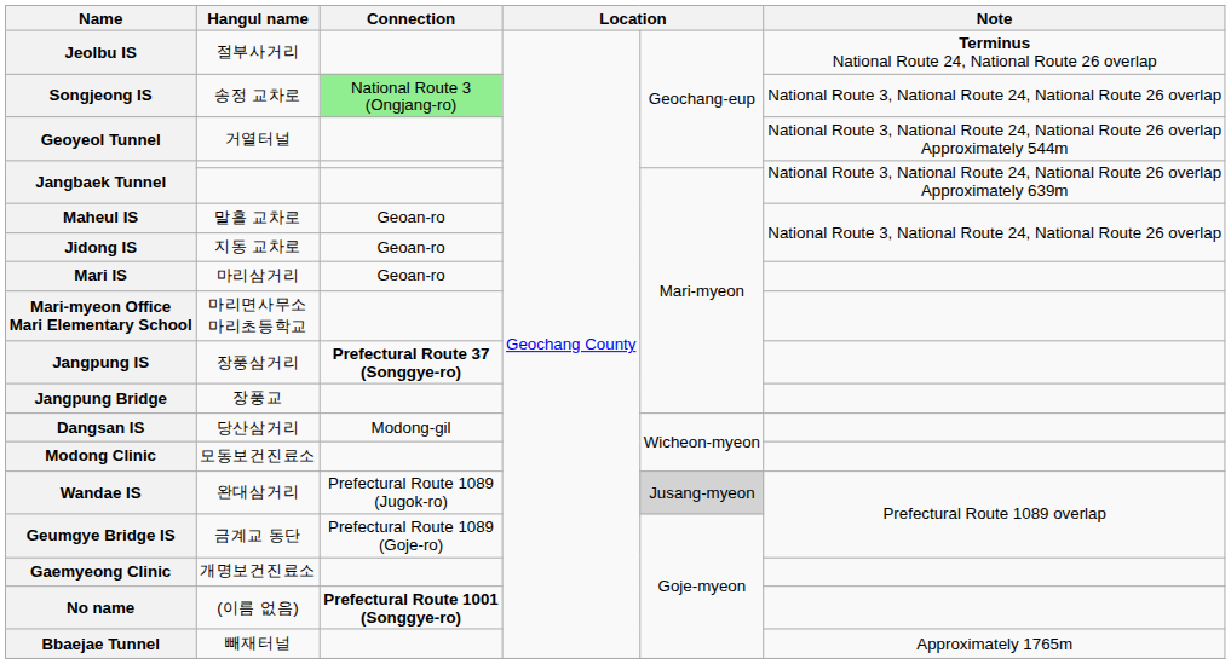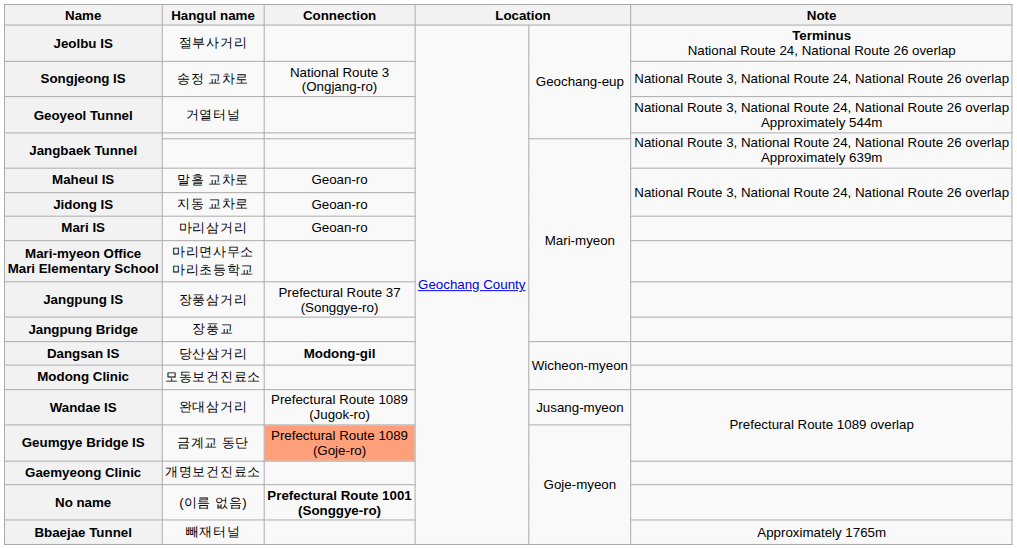Songjeong IS | Connection: lightgreen background -> no background
Jangpung IS | Connection: bold -> normal
Dangsan IS | Connection: normal -> bold
Wandae IS | column 5: lightgrey background -> no background
Geumgye Bridge IS | Connection: no background -> lightsalmon background
